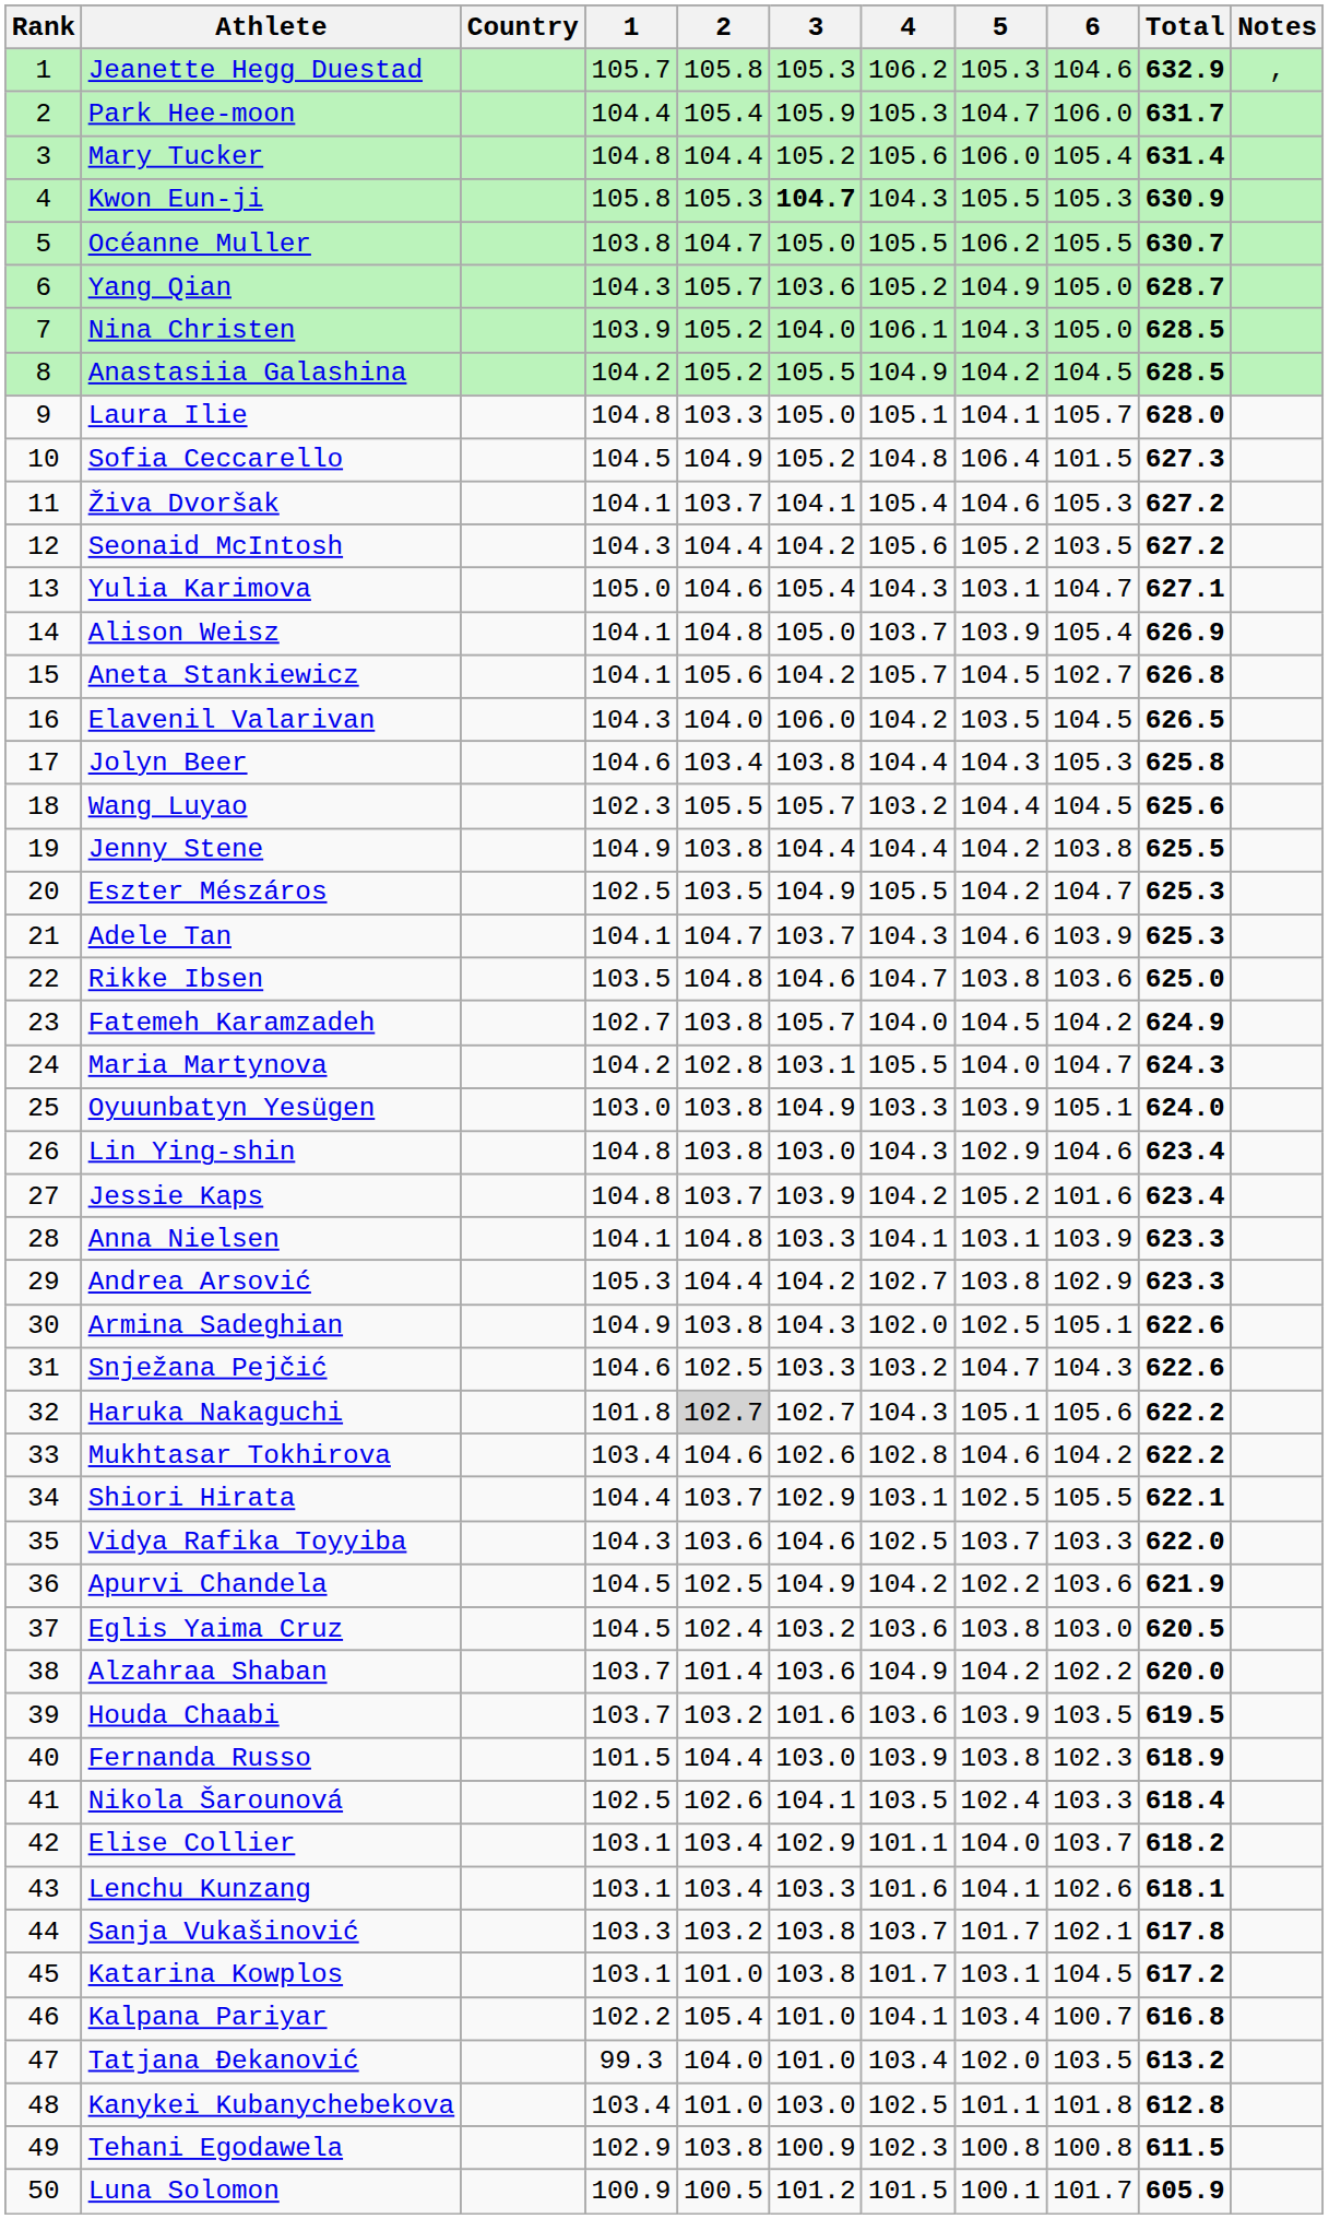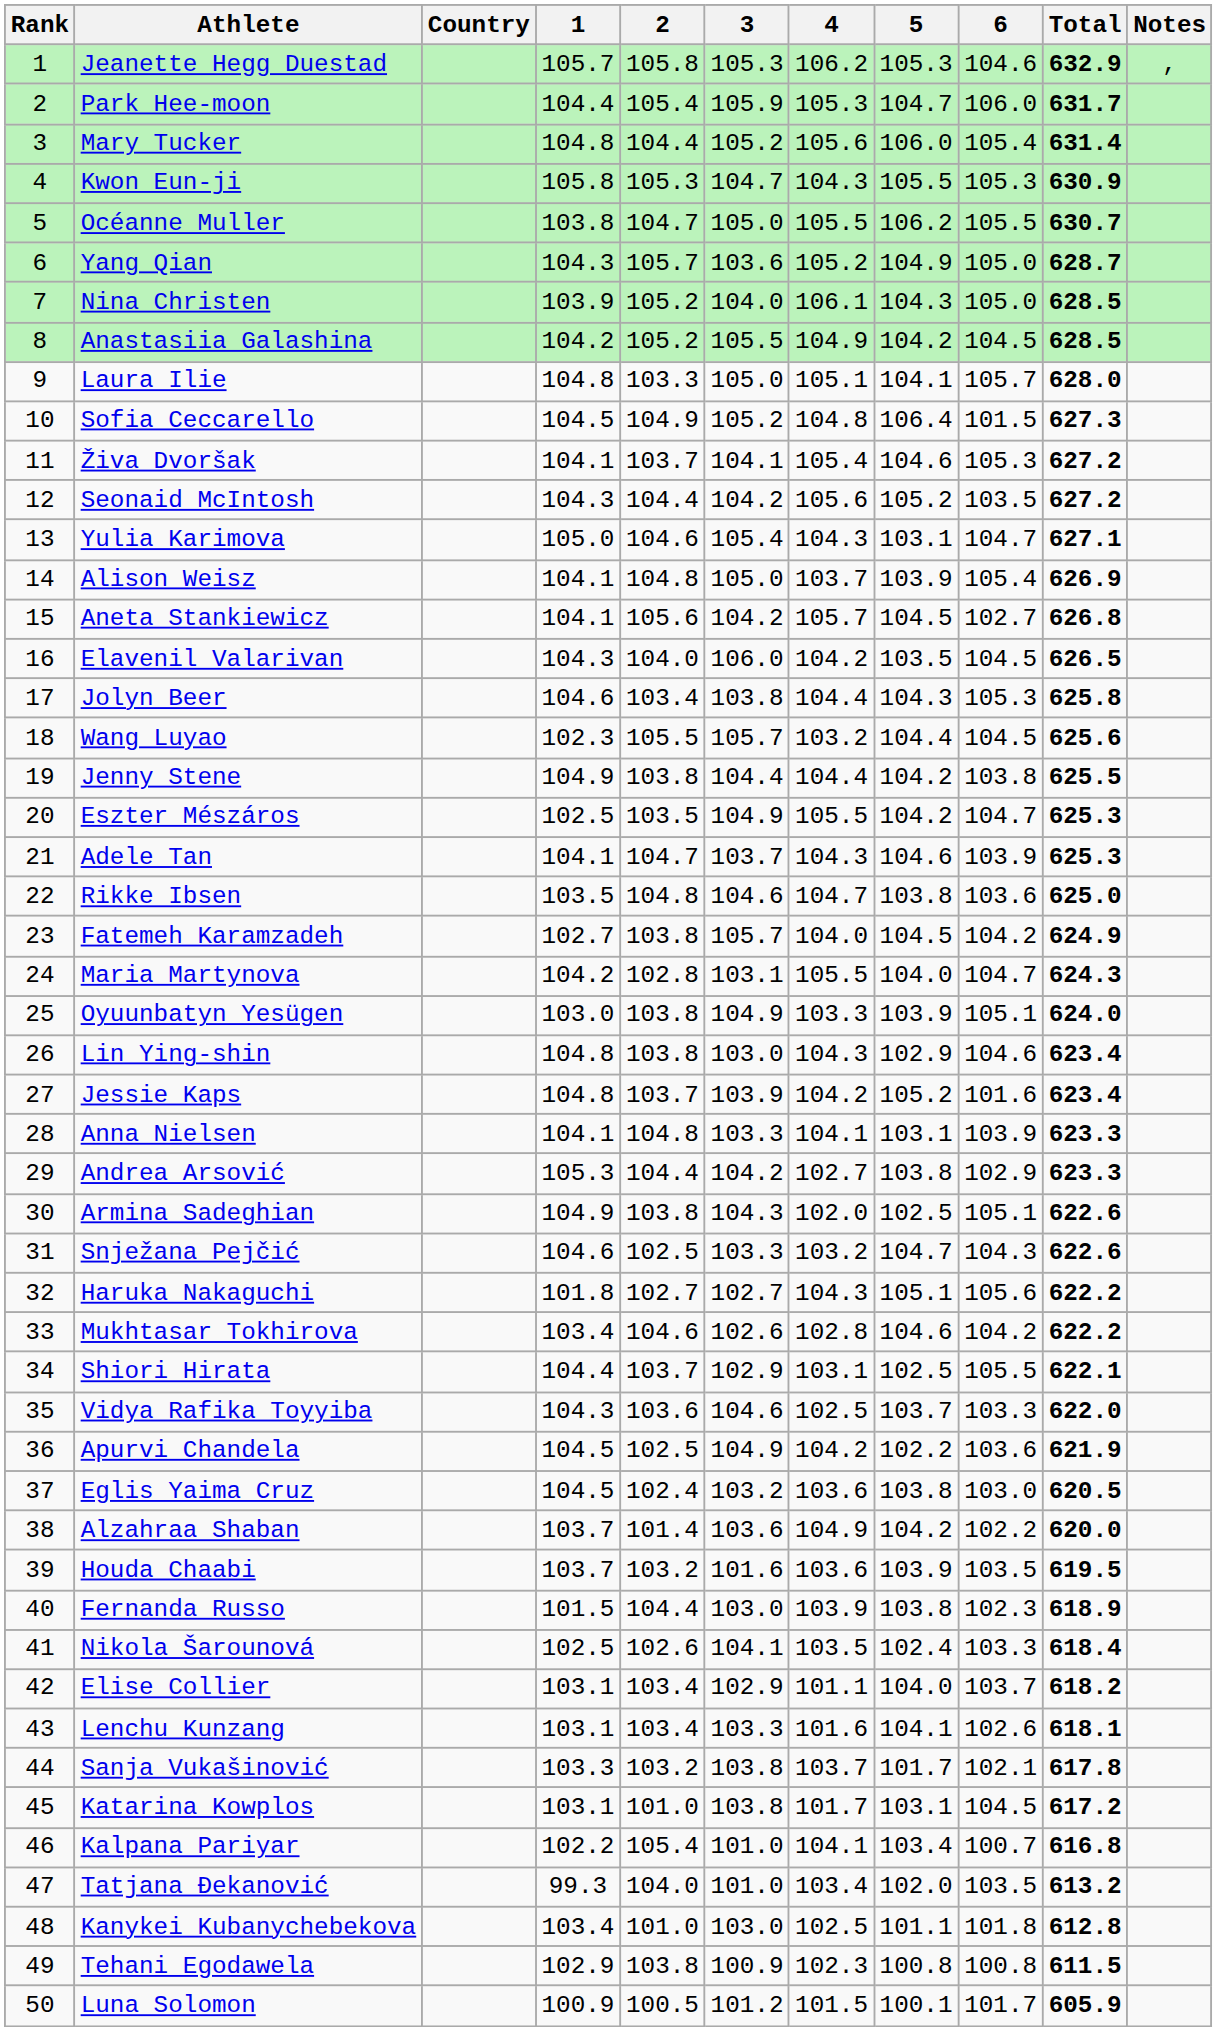Kwon Eun-ji | 3: bold -> normal
Haruka Nakaguchi | 2: lightgrey background -> no background
